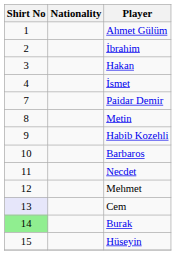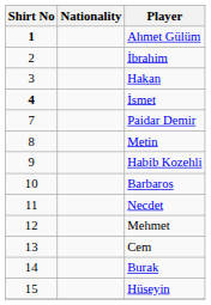Ahmet Gülüm | Shirt No: normal -> bold
İsmet | Shirt No: normal -> bold
Cem | Shirt No: lavender background -> no background
Burak | Shirt No: lightgreen background -> no background
